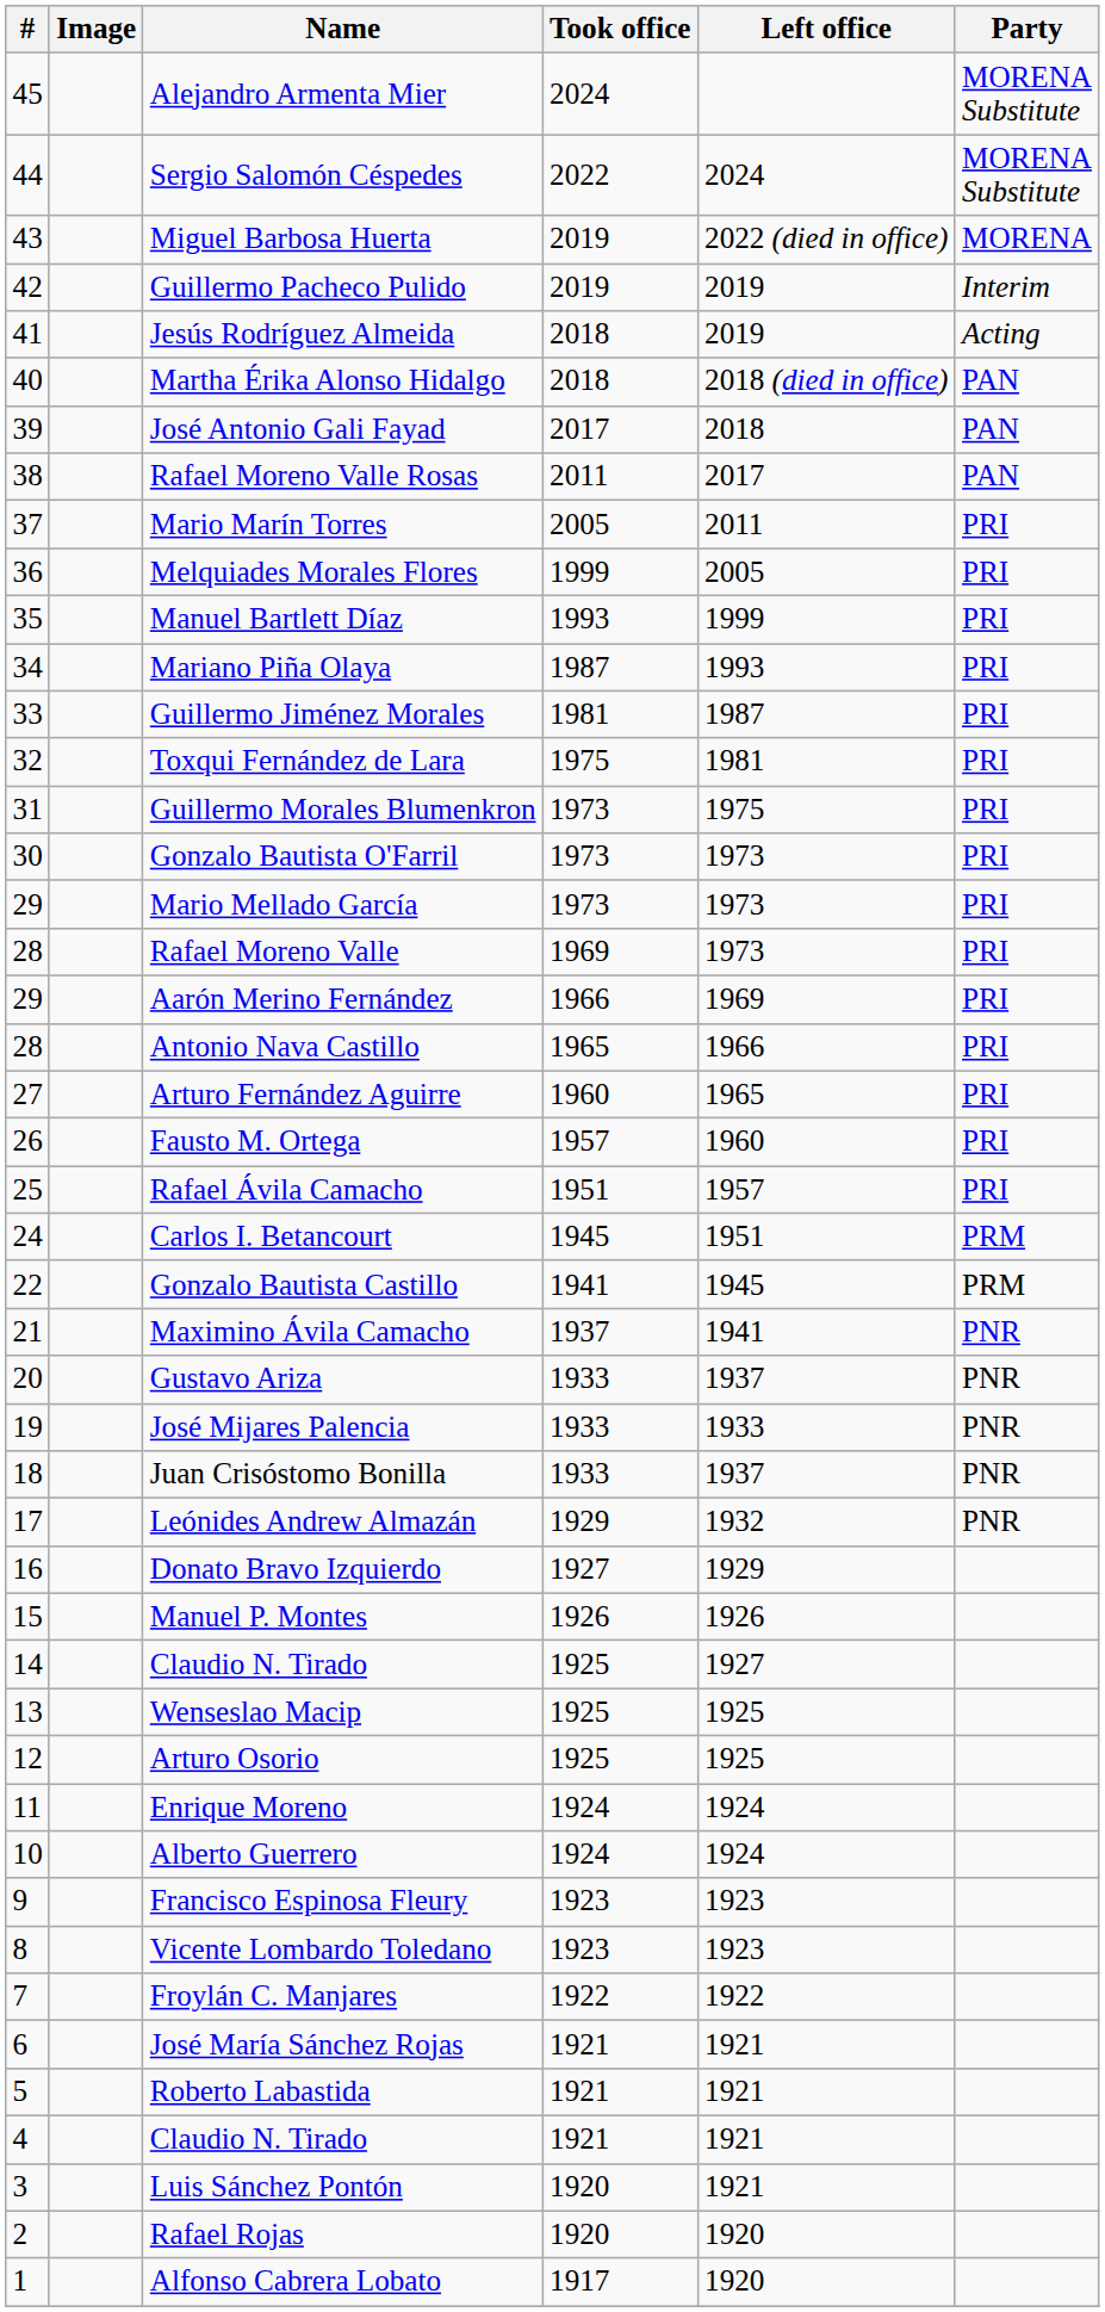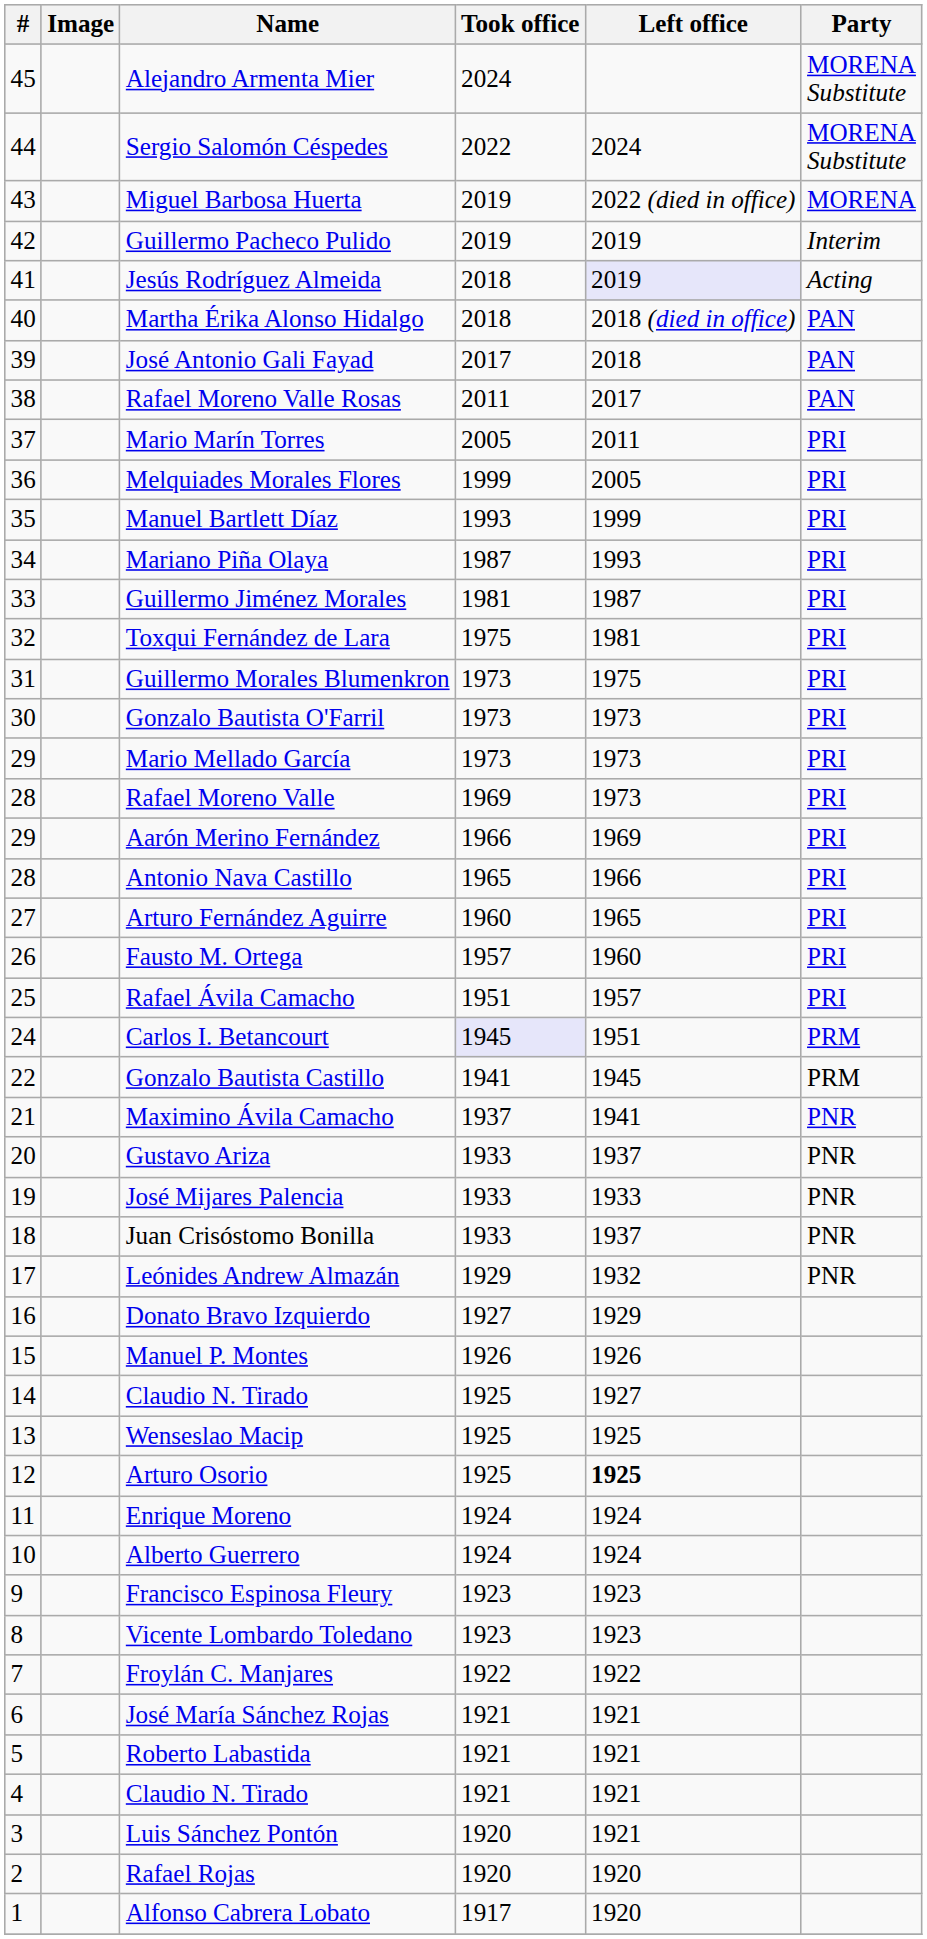Jesús Rodríguez Almeida | Left office: no background -> lavender background
Carlos I. Betancourt | Took office: no background -> lavender background
Arturo Osorio | Left office: normal -> bold
